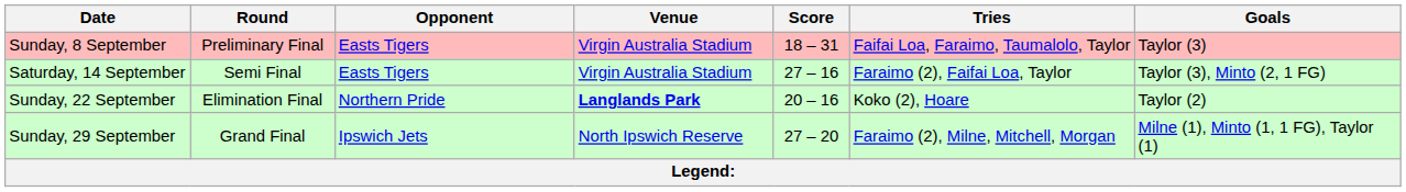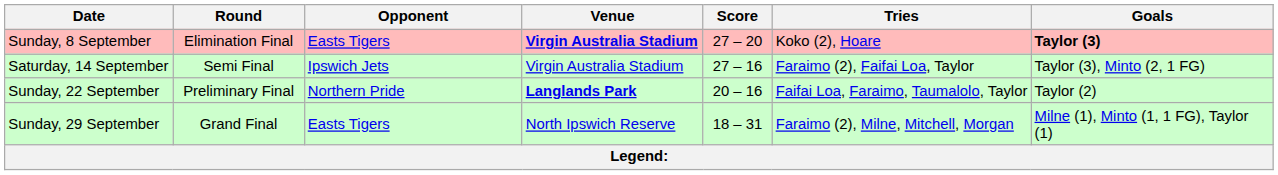Sunday, 8 September | Round: Preliminary Final -> Elimination Final
Sunday, 8 September | Venue: normal -> bold
Sunday, 8 September | Score: 18 – 31 -> 27 – 20
Sunday, 8 September | Tries: Faifai Loa, Faraimo, Taumalolo, Taylor -> Koko (2), Hoare
Sunday, 8 September | Goals: normal -> bold
Saturday, 14 September | Opponent: Easts Tigers -> Ipswich Jets
Sunday, 22 September | Round: Elimination Final -> Preliminary Final
Sunday, 22 September | Tries: Koko (2), Hoare -> Faifai Loa, Faraimo, Taumalolo, Taylor
Sunday, 29 September | Opponent: Ipswich Jets -> Easts Tigers
Sunday, 29 September | Score: 27 – 20 -> 18 – 31
